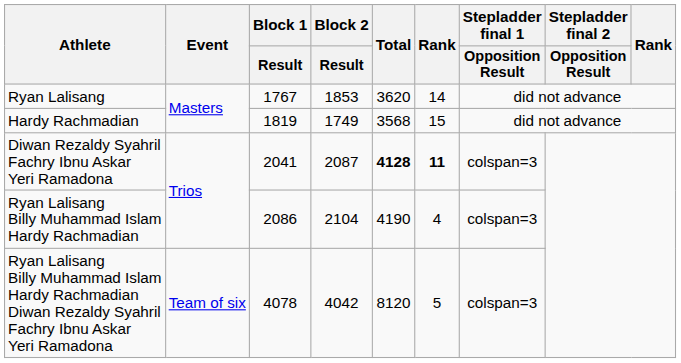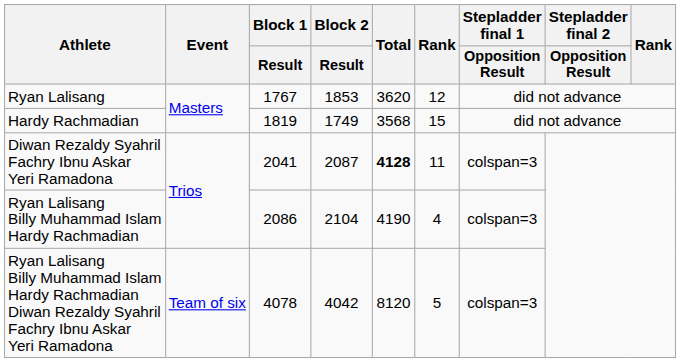Ryan Lalisang | column 6: 14 -> 12
Diwan Rezaldy Syahril Fachry Ibnu Askar Yeri Ramadona | column 6: bold -> normal
